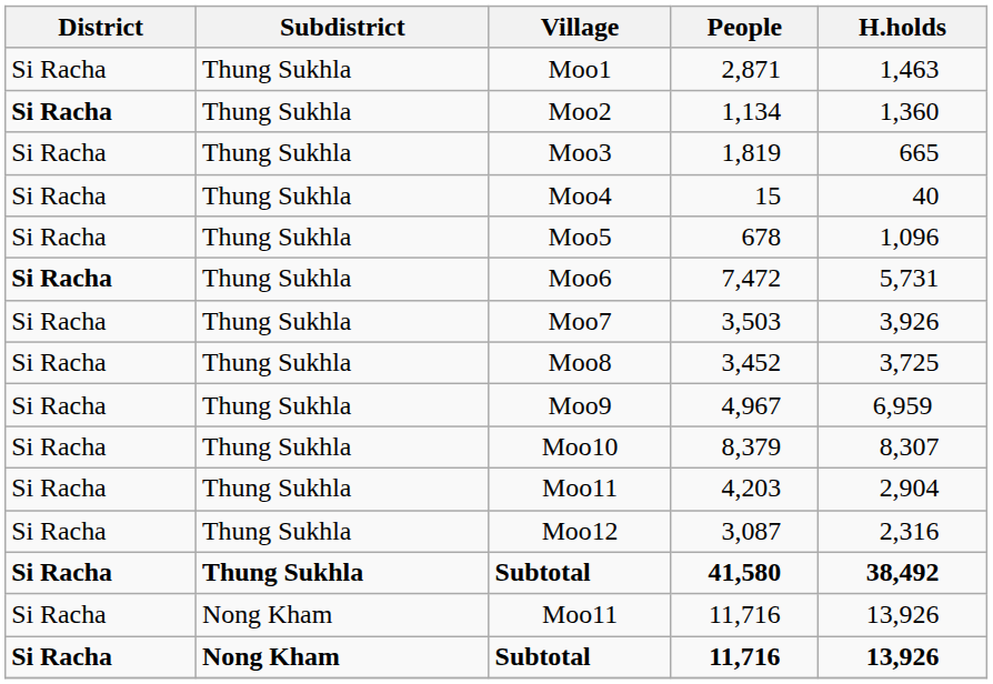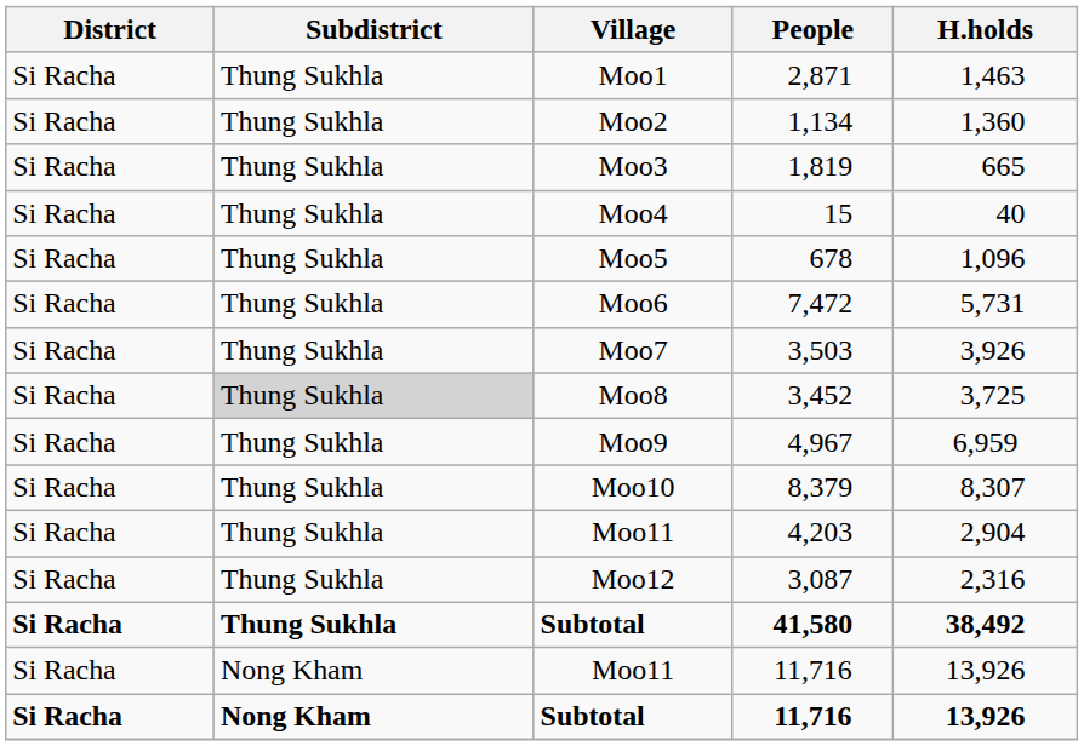1,134 | District: bold -> normal
7,472 | District: bold -> normal
3,452 | Subdistrict: no background -> lightgrey background
